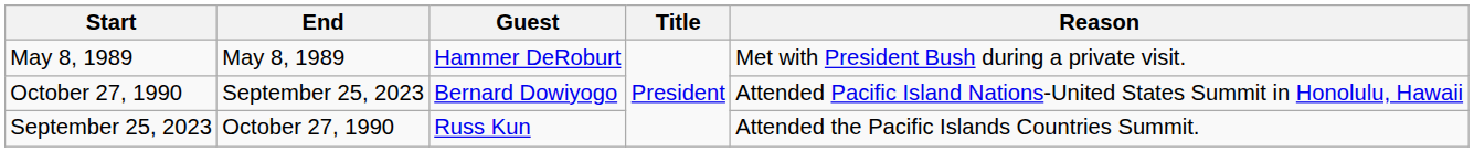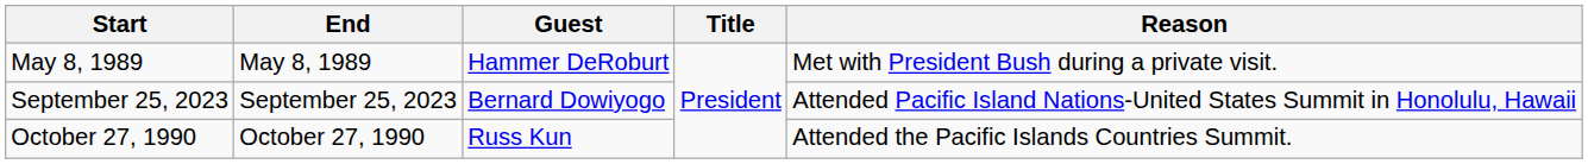row 3 | Start: October 27, 1990 -> September 25, 2023
row 4 | Start: September 25, 2023 -> October 27, 1990
